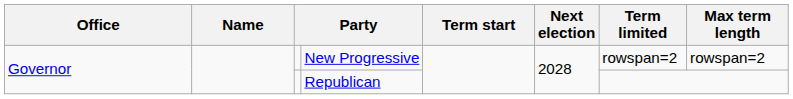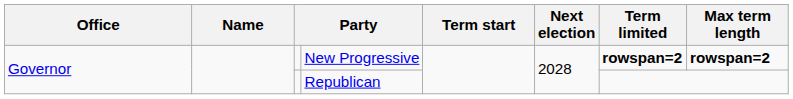New Progressive | Term limited: normal -> bold
New Progressive | Max term length: normal -> bold
